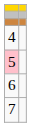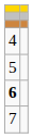row 5 | column 1: pink background -> no background
row 6 | column 1: normal -> bold
